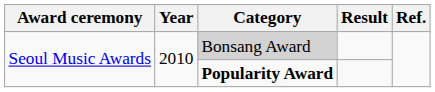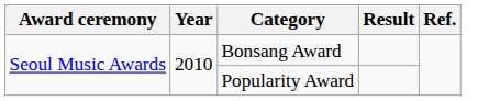Bonsang Award | Category: lightgrey background -> no background
Popularity Award | Category: bold -> normal
